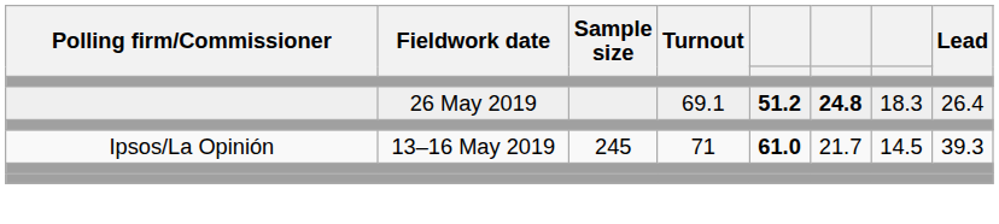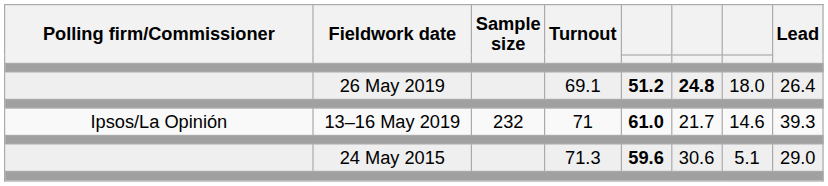26 May 2019 | column 7: 18.3 -> 18.0
13–16 May 2019 | Sample size: 245 -> 232
13–16 May 2019 | column 7: 14.5 -> 14.6
+ row: 24 May 2015 | 71.3 | 59.6 | 30.6 | 5.1 | 29.0
